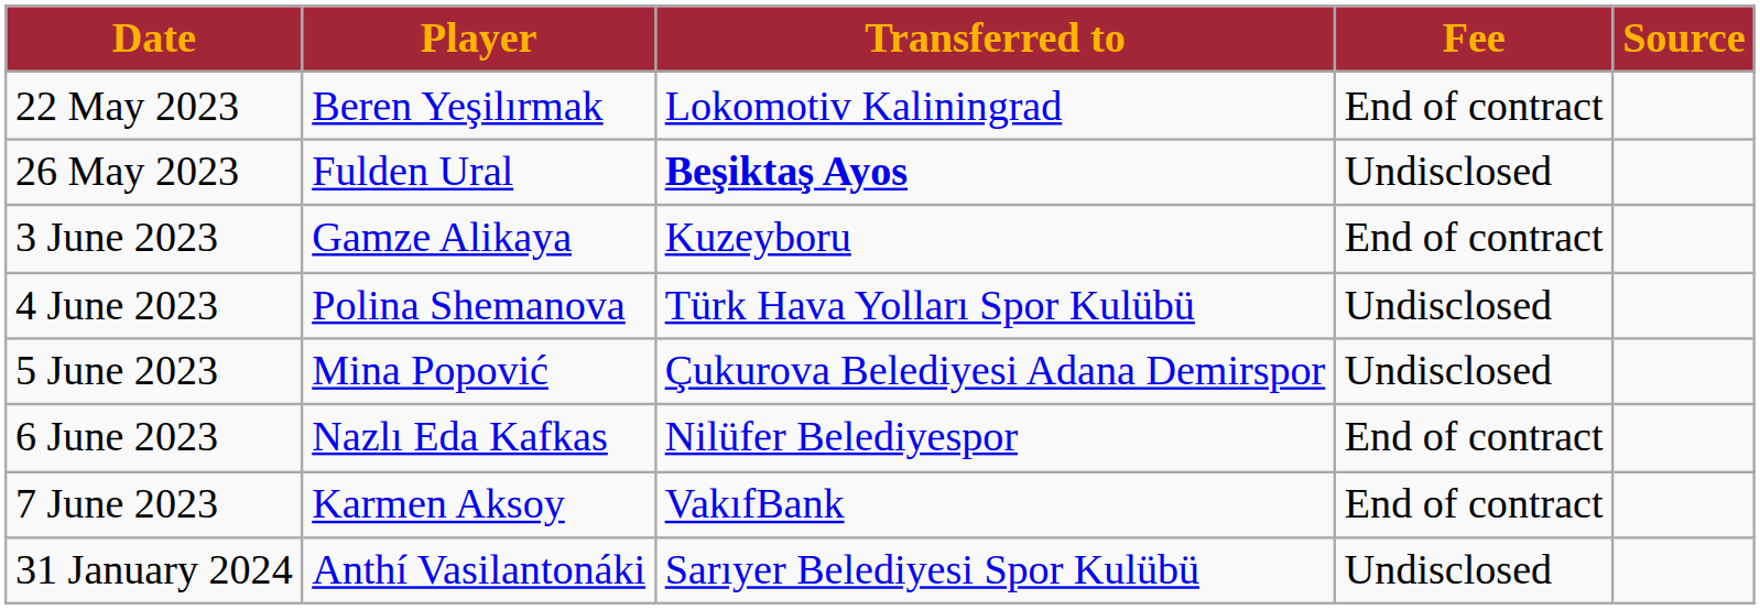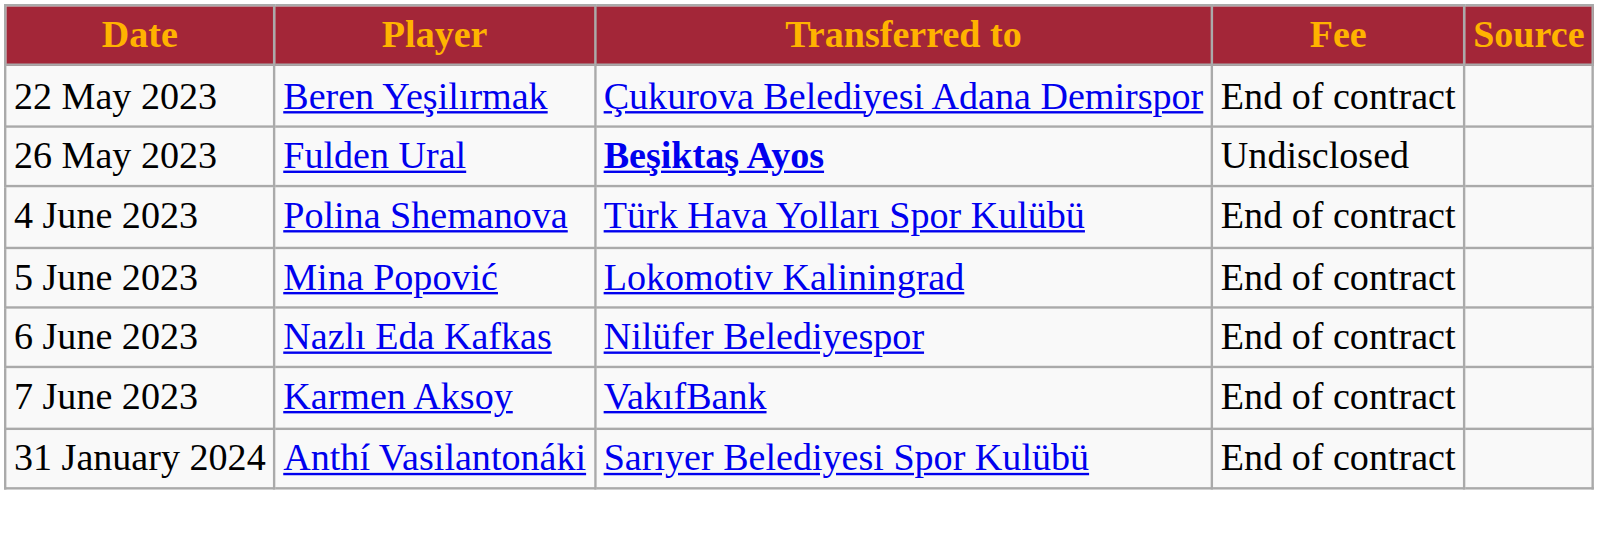22 May 2023 | Transferred to: Lokomotiv Kaliningrad -> Çukurova Belediyesi Adana Demirspor
- row: 3 June 2023 | Gamze Alikaya | Kuzeyboru | End of contract
4 June 2023 | Fee: Undisclosed -> End of contract
5 June 2023 | Transferred to: Çukurova Belediyesi Adana Demirspor -> Lokomotiv Kaliningrad
5 June 2023 | Fee: Undisclosed -> End of contract
31 January 2024 | Fee: Undisclosed -> End of contract
